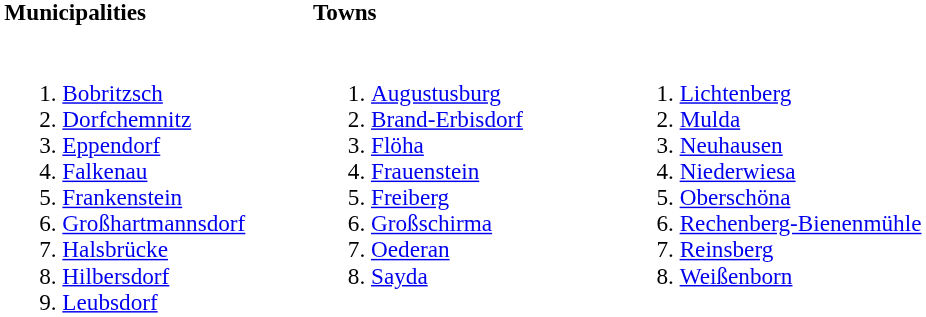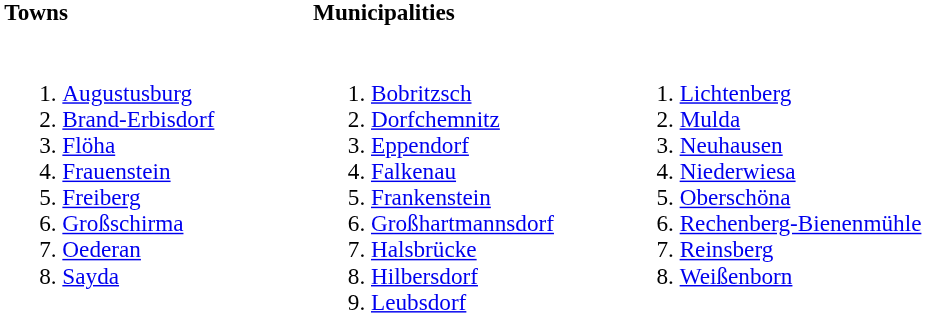columns swapped: Towns <-> Municipalities
